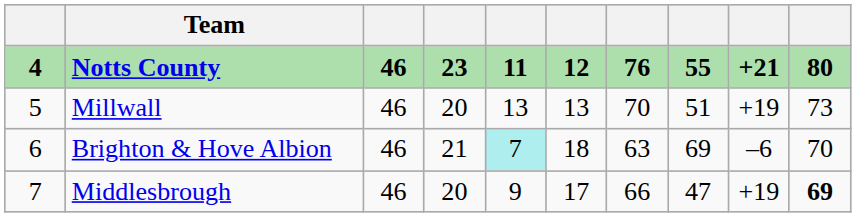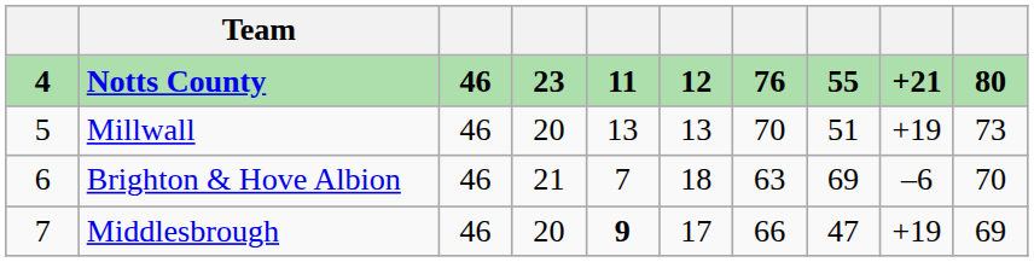Brighton & Hove Albion | column 5: paleturquoise background -> no background
Middlesbrough | column 5: normal -> bold
Middlesbrough | column 10: bold -> normal
